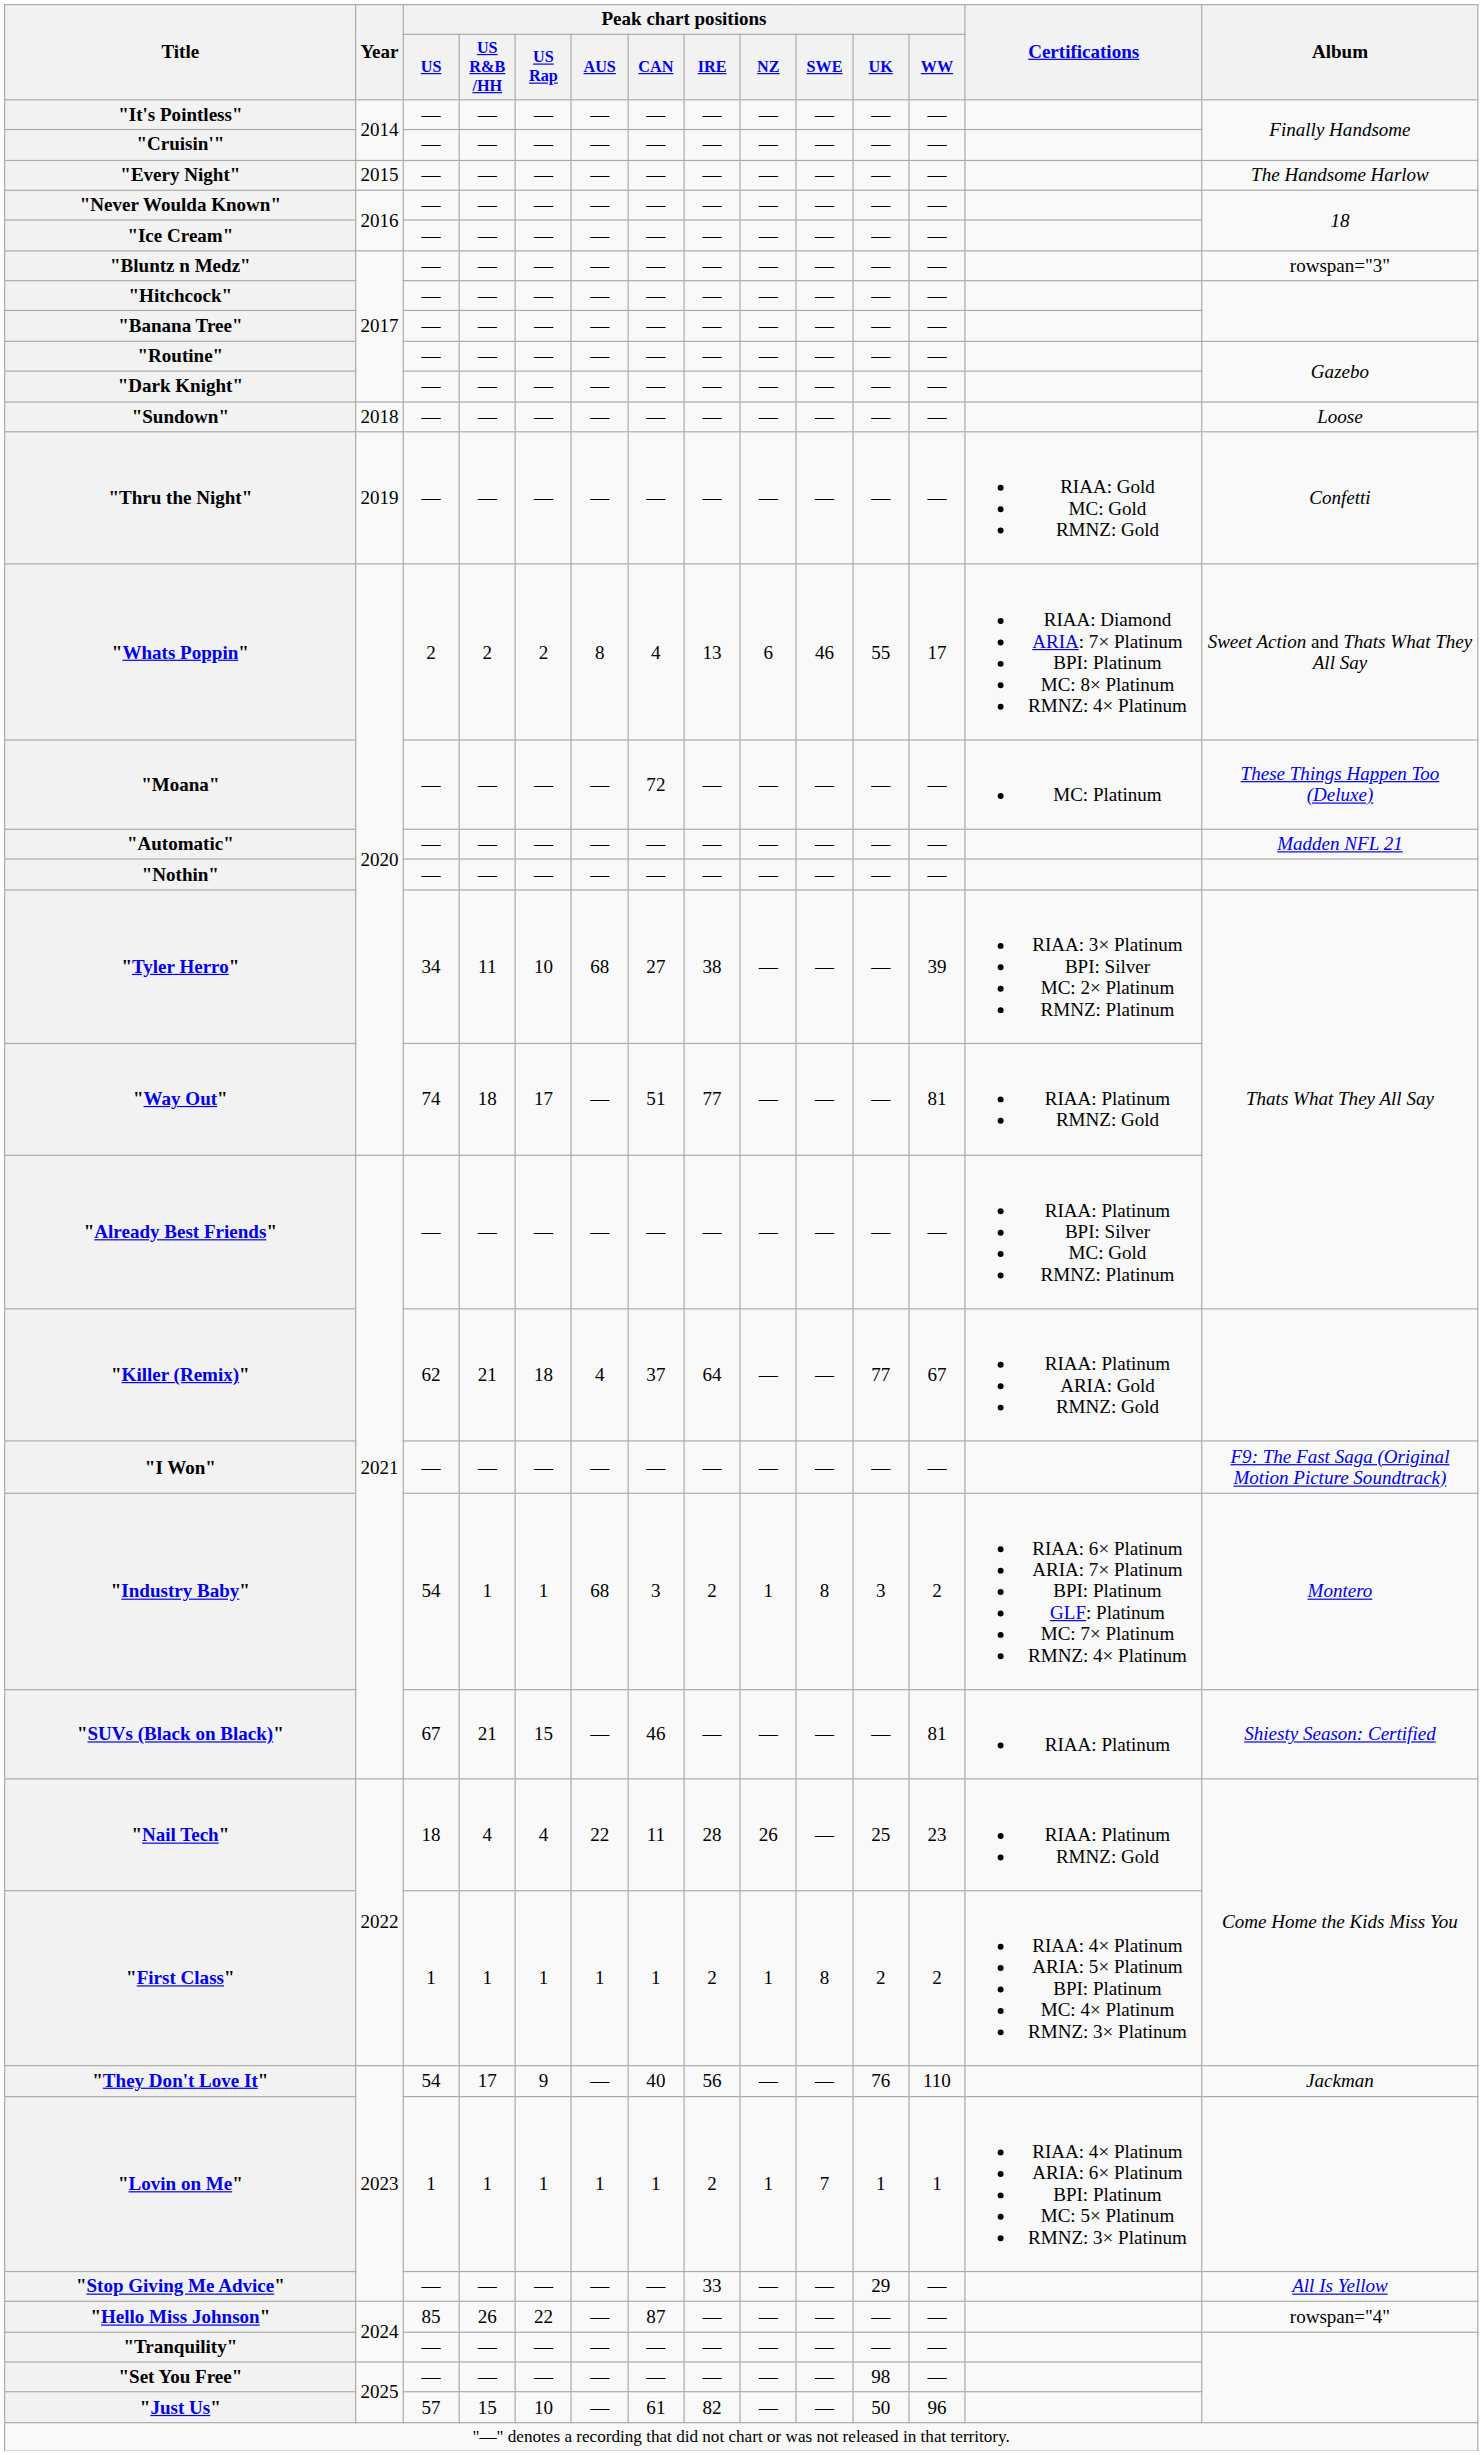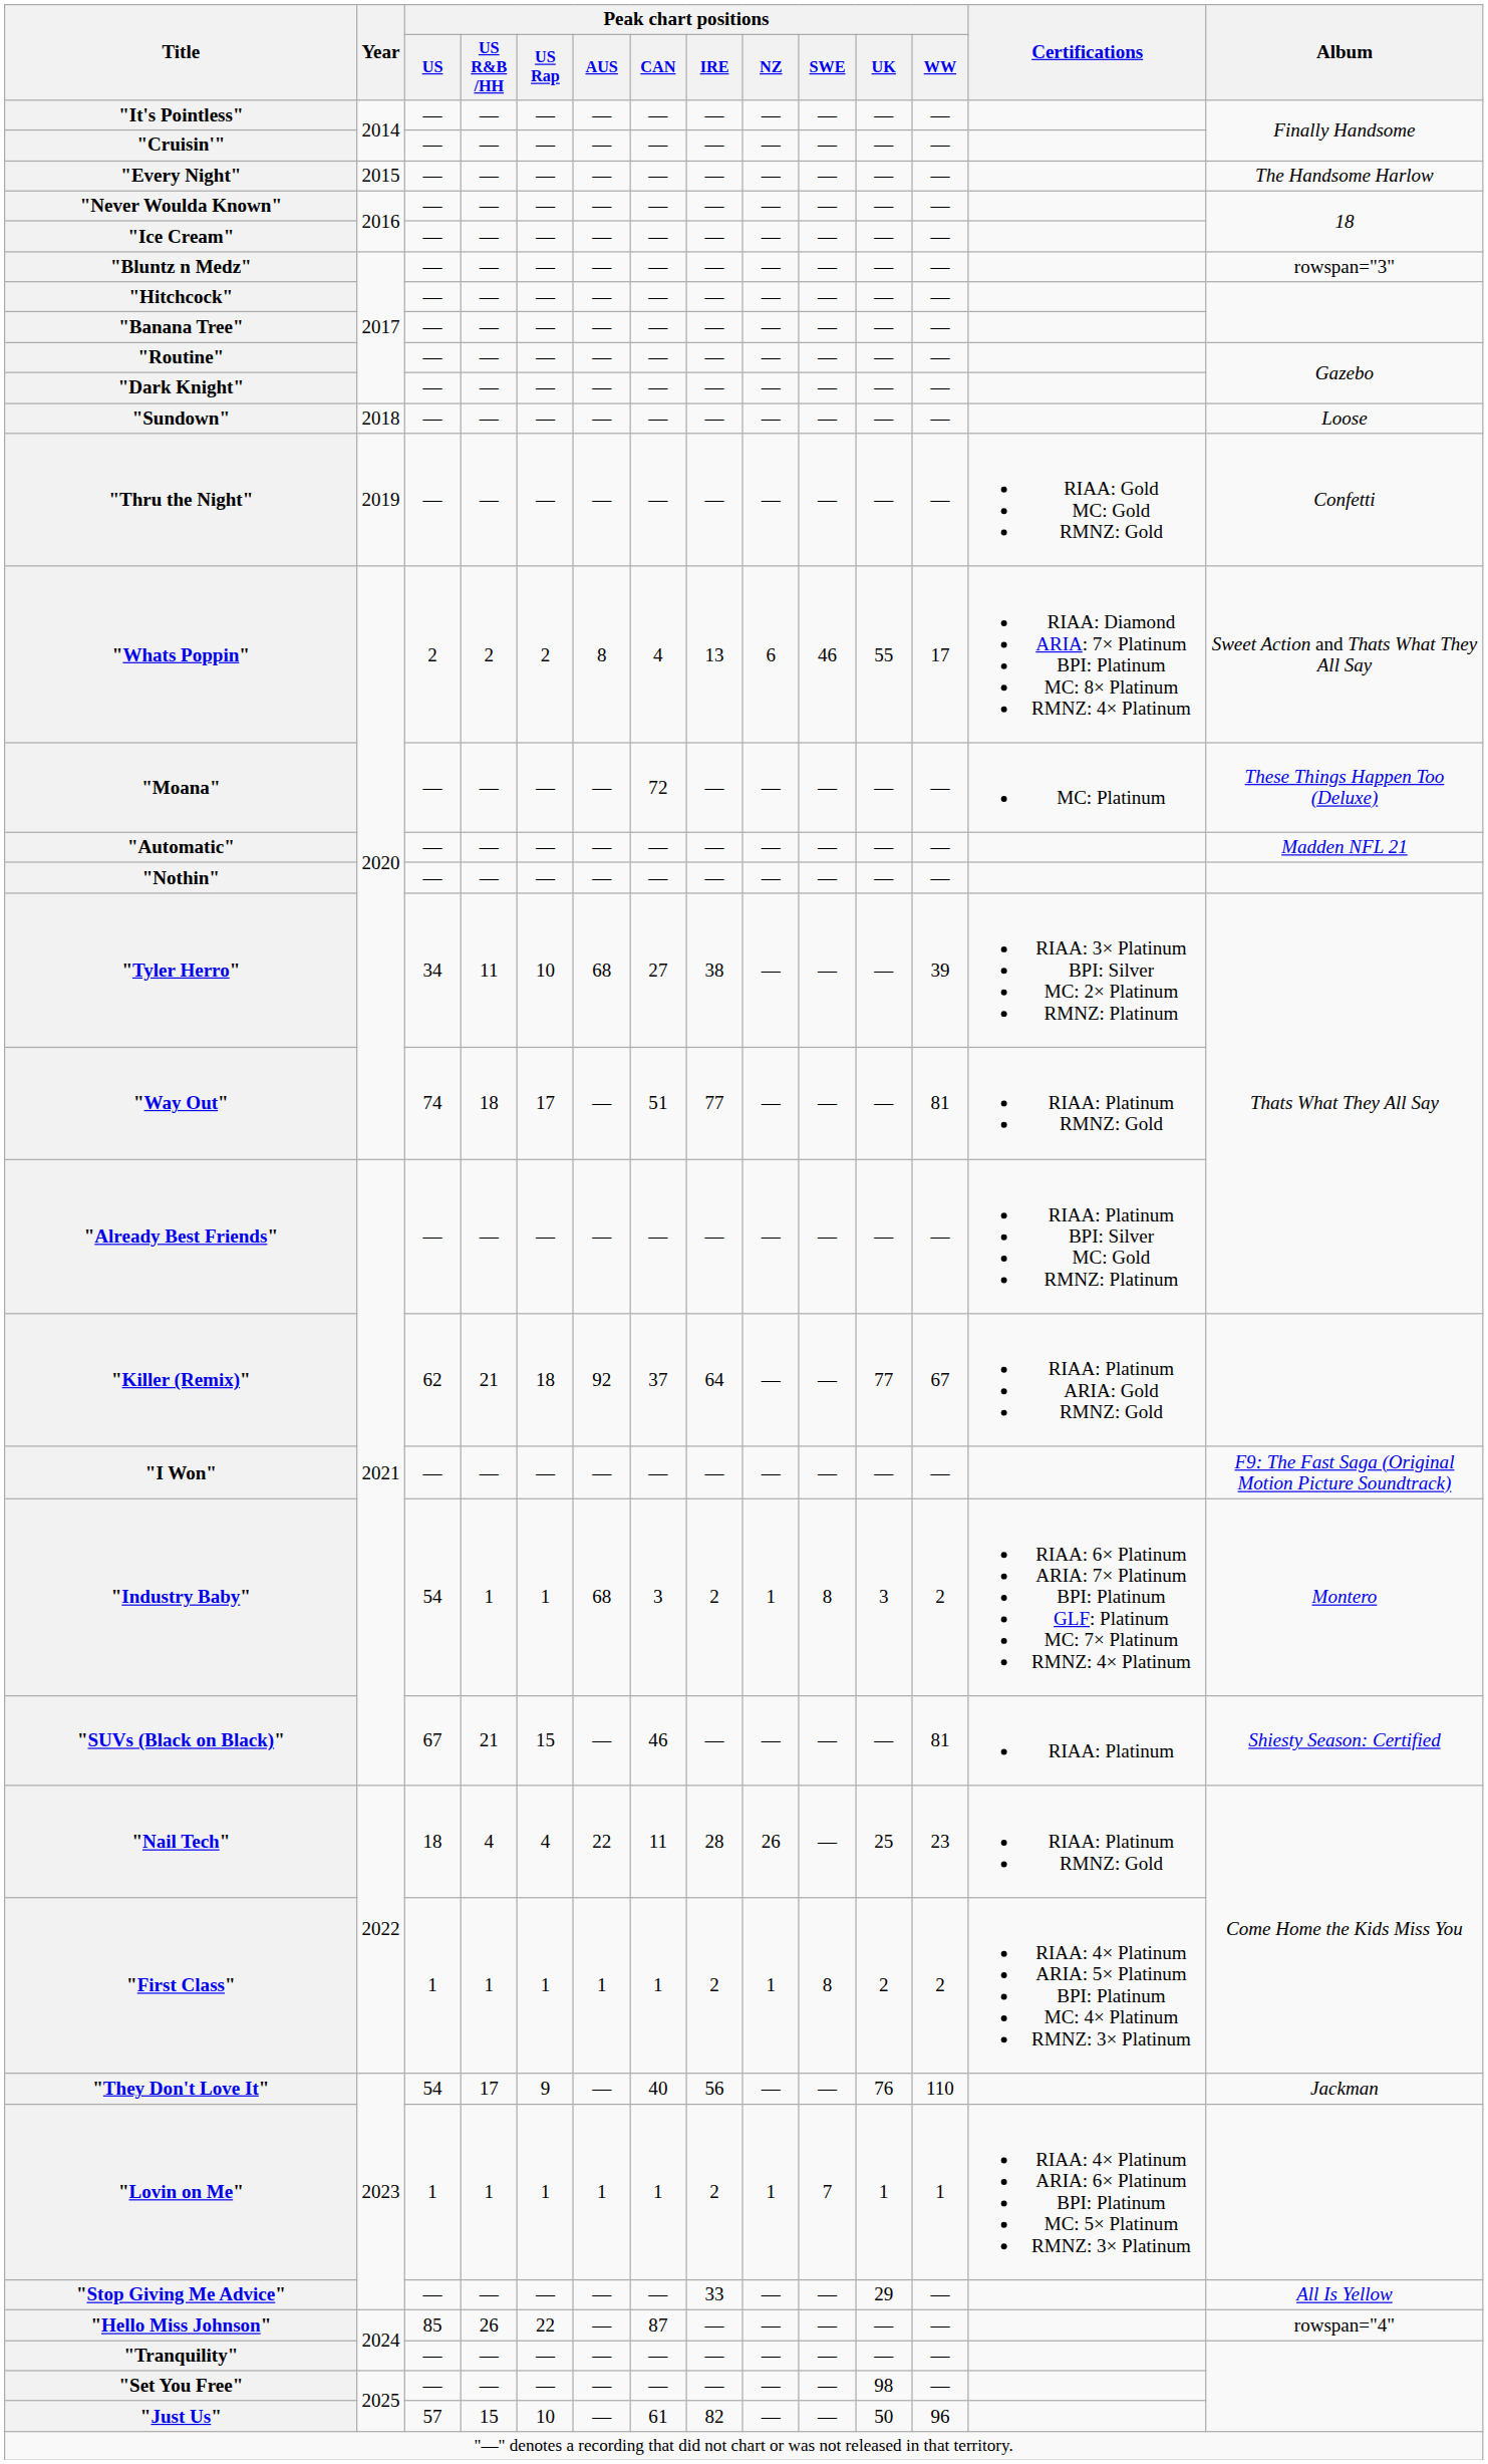"Killer (Remix)" | Peak chart positions / AUS: 4 -> 92
